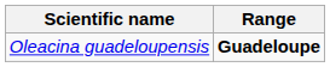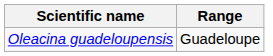Oleacina guadeloupensis | Range: bold -> normal
